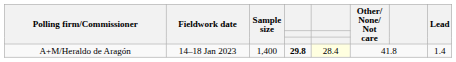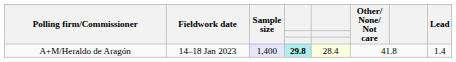A+M/Heraldo de Aragón | Sample size: no background -> lavender background
A+M/Heraldo de Aragón | column 4: no background -> paleturquoise background
